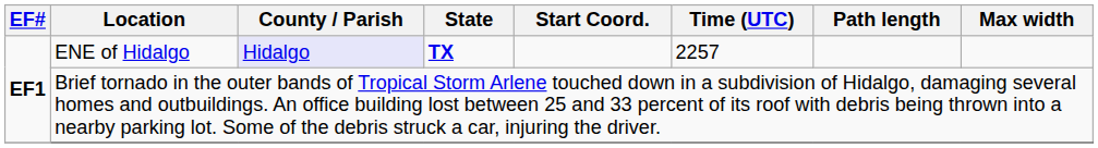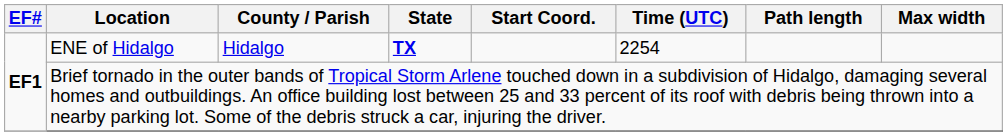ENE of Hidalgo | County / Parish: lavender background -> no background
ENE of Hidalgo | Time (UTC): 2257 -> 2254
